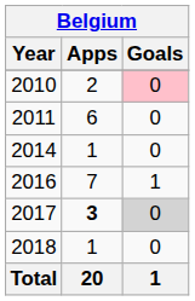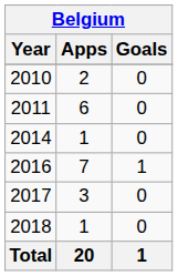2010 | Goals: pink background -> no background
2017 | Apps: bold -> normal
2017 | Goals: lightgrey background -> no background
